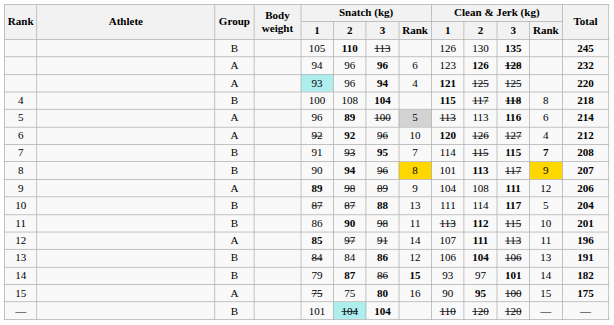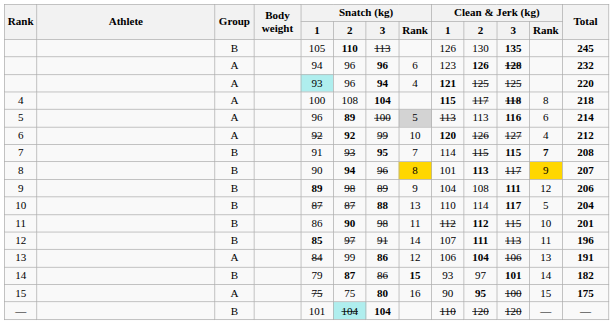row 6 | Group: B -> A
row 8 | Snatch (kg) / 3: 96 -> 99
row 11 | Group: A -> B
row 12 | Clean & Jerk (kg) / 1: 111 -> 110
row 13 | Clean & Jerk (kg) / 1: 113 -> 112
row 14 | Group: A -> B
row 15 | Group: B -> A
row 15 | Snatch (kg) / 2: 84 -> 99
